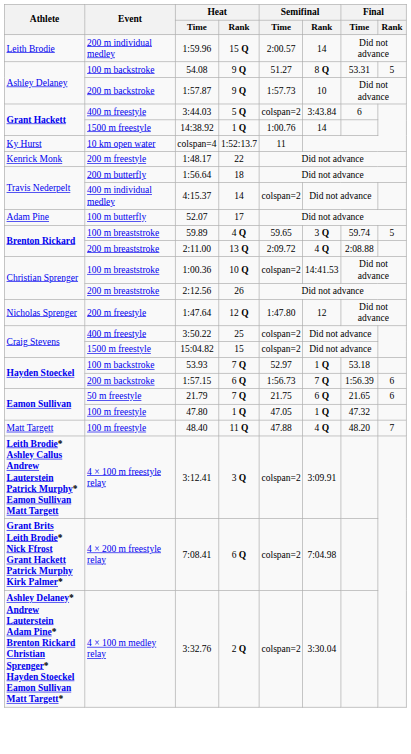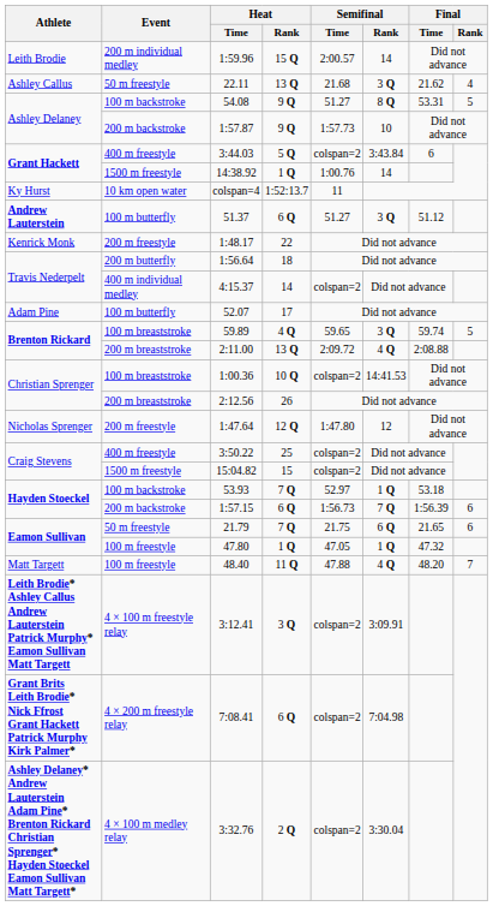+ row: Ashley Callus | 50 m freestyle | 22.11 | 13 Q | 21.68 | 3 Q | 21.62 | 4
+ row: Andrew Lauterstein | 100 m butterfly | 51.37 | 6 Q | 51.27 | 3 Q | 51.12
